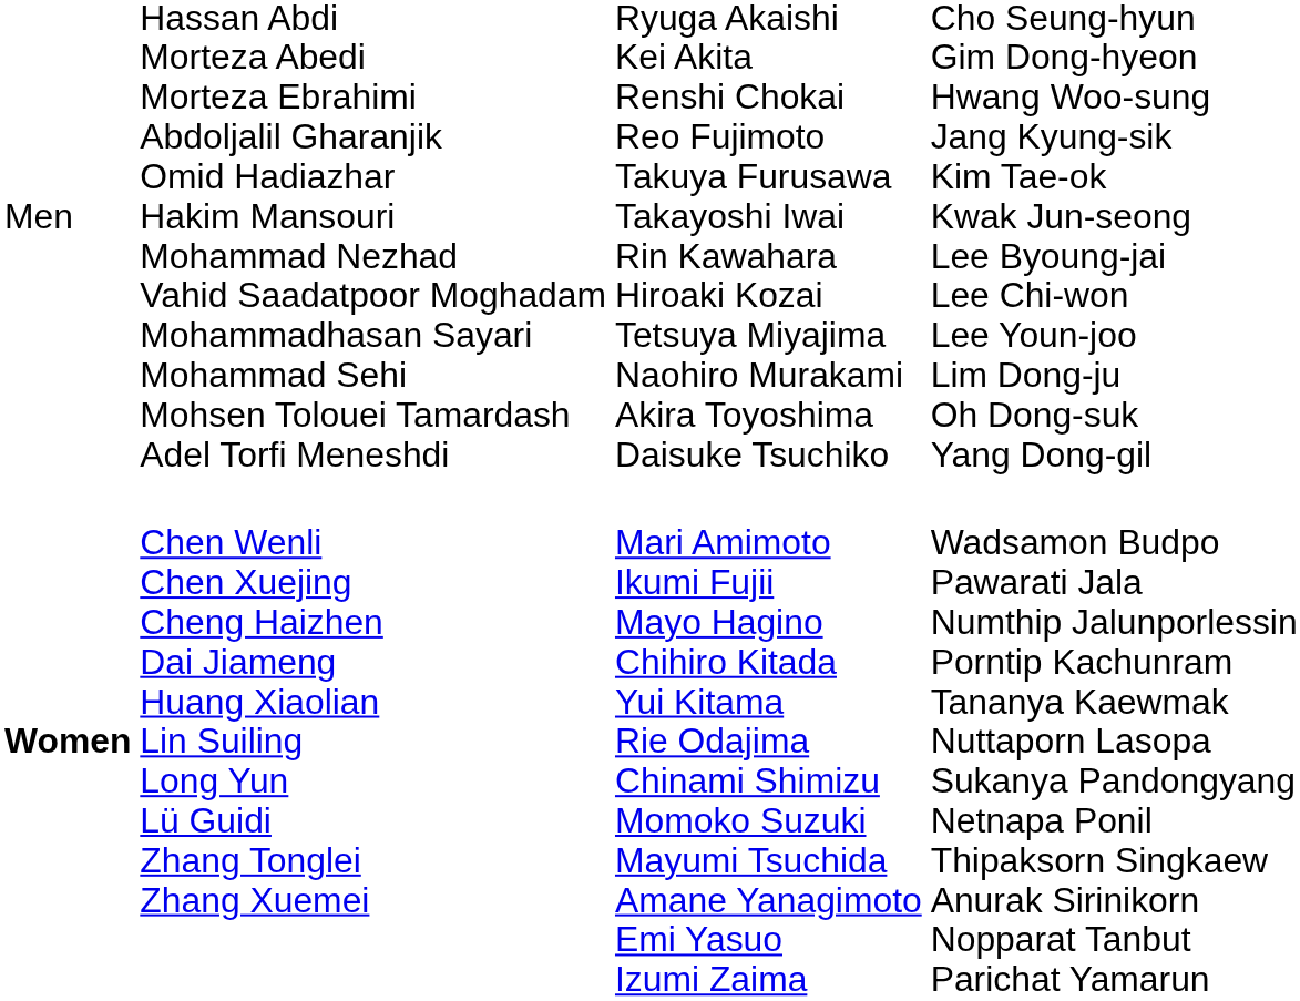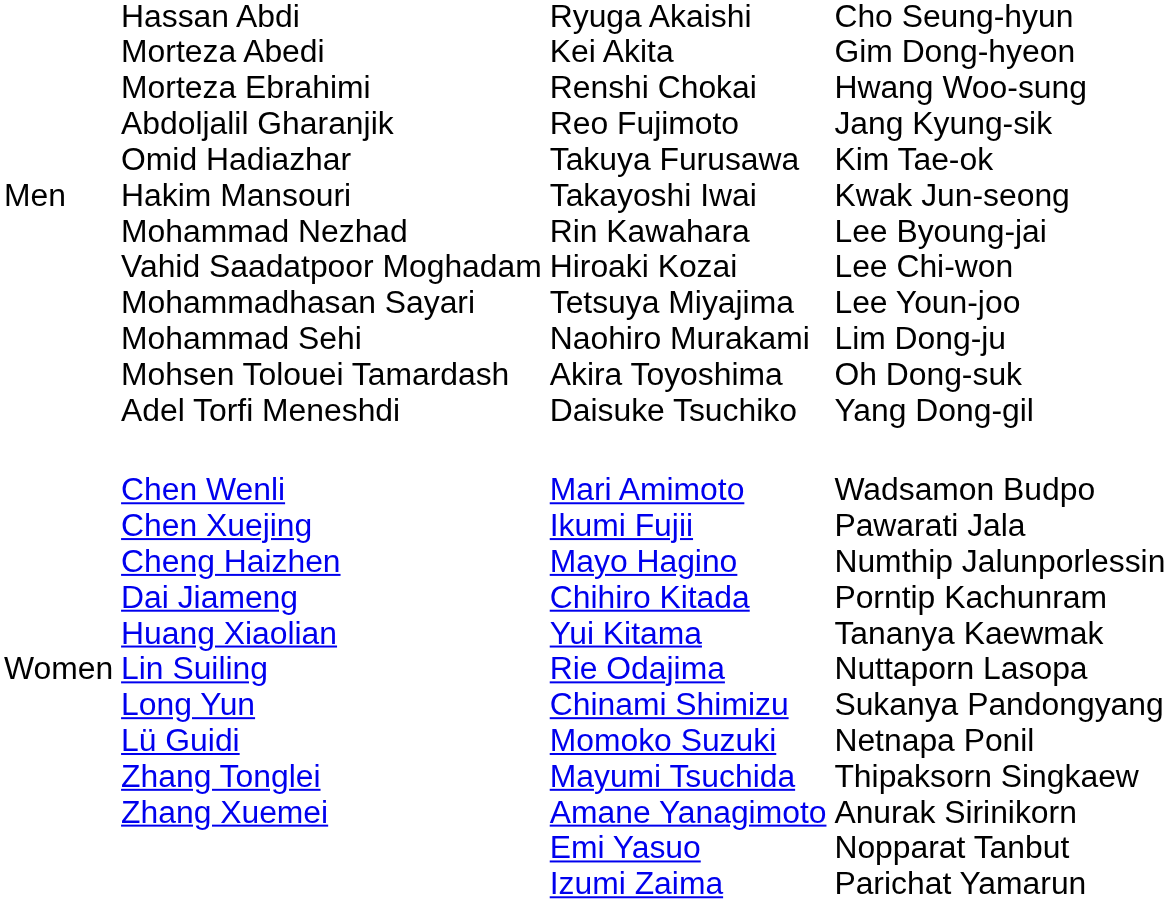Women | column 1: bold -> normal
